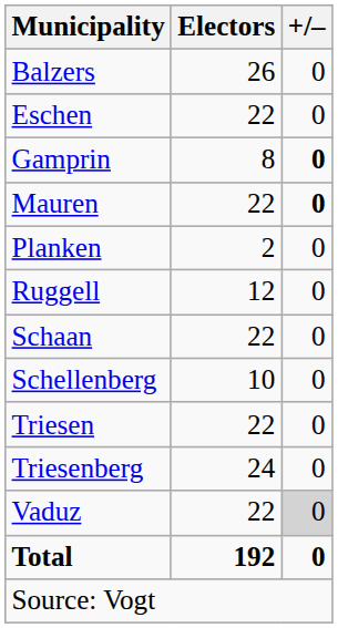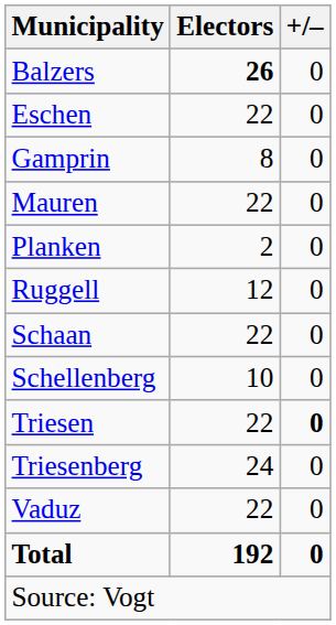Balzers | Electors: normal -> bold
Gamprin | +/–: bold -> normal
Mauren | +/–: bold -> normal
Triesen | +/–: normal -> bold
Vaduz | +/–: lightgrey background -> no background
